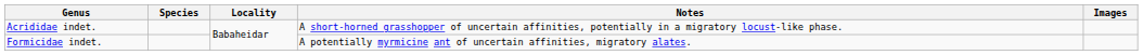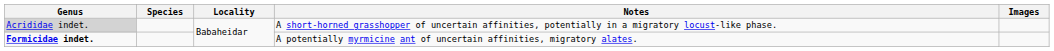Acrididae indet. | Genus: no background -> lightgrey background
Formicidae indet. | Genus: normal -> bold
